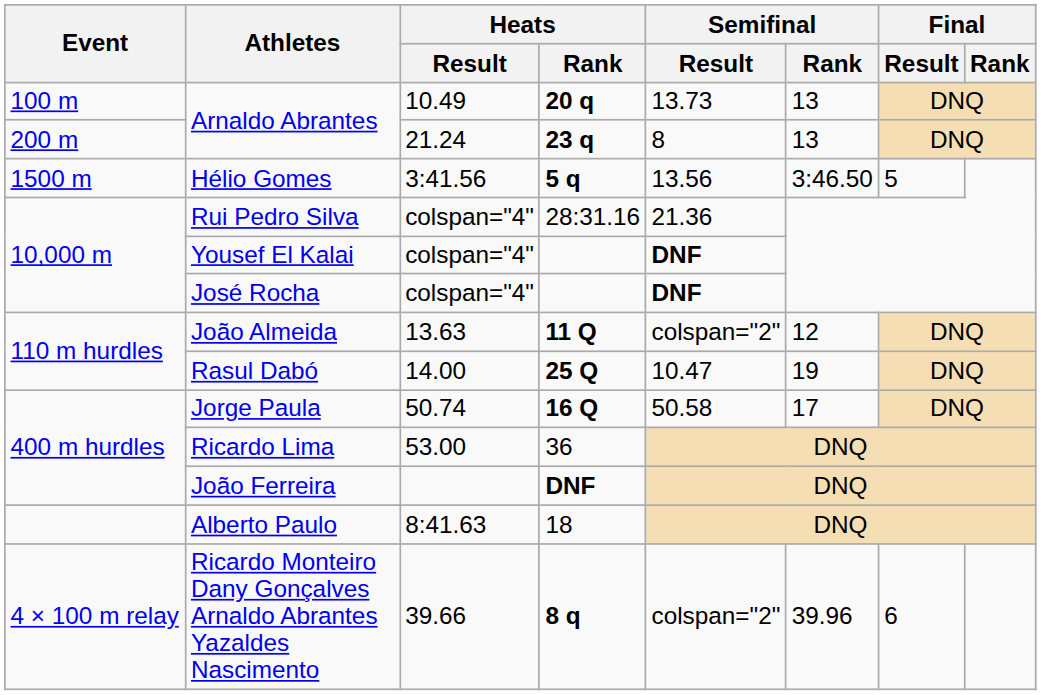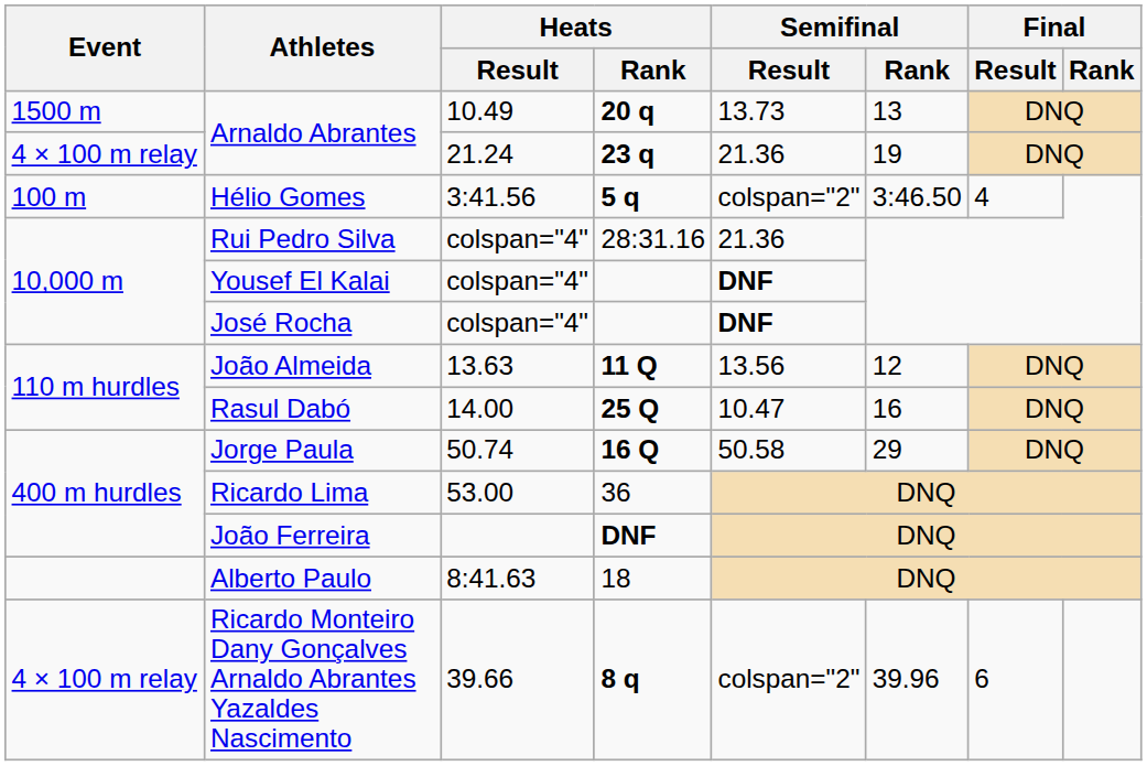Arnaldo Abrantes / 20 q | Event: 100 m -> 1500 m
Arnaldo Abrantes / 23 q | Event: 200 m -> 4 × 100 m relay
Arnaldo Abrantes / 23 q | Semifinal / Result: 8 -> 21.36
Arnaldo Abrantes / 23 q | Semifinal / Rank: 13 -> 19
Hélio Gomes | Event: 1500 m -> 100 m
Hélio Gomes | Semifinal / Result: 13.56 -> colspan="2"
Hélio Gomes | Final / Result: 5 -> 4
João Almeida | Semifinal / Result: colspan="2" -> 13.56
Rasul Dabó | Semifinal / Rank: 19 -> 16
Jorge Paula | Semifinal / Rank: 17 -> 29
